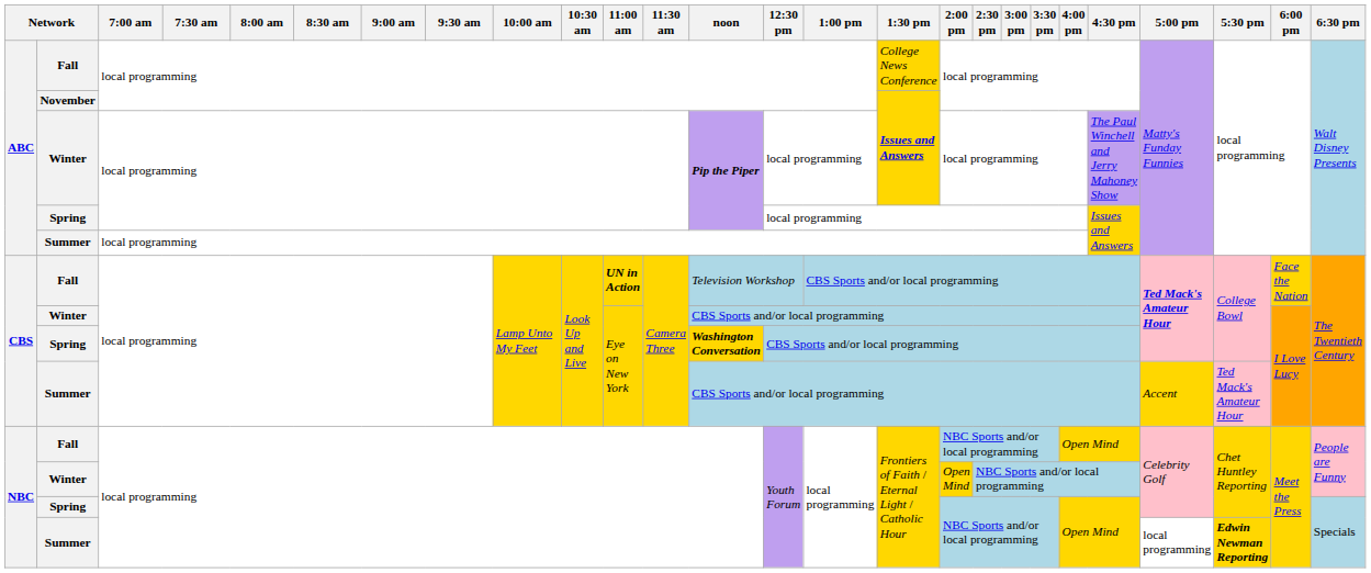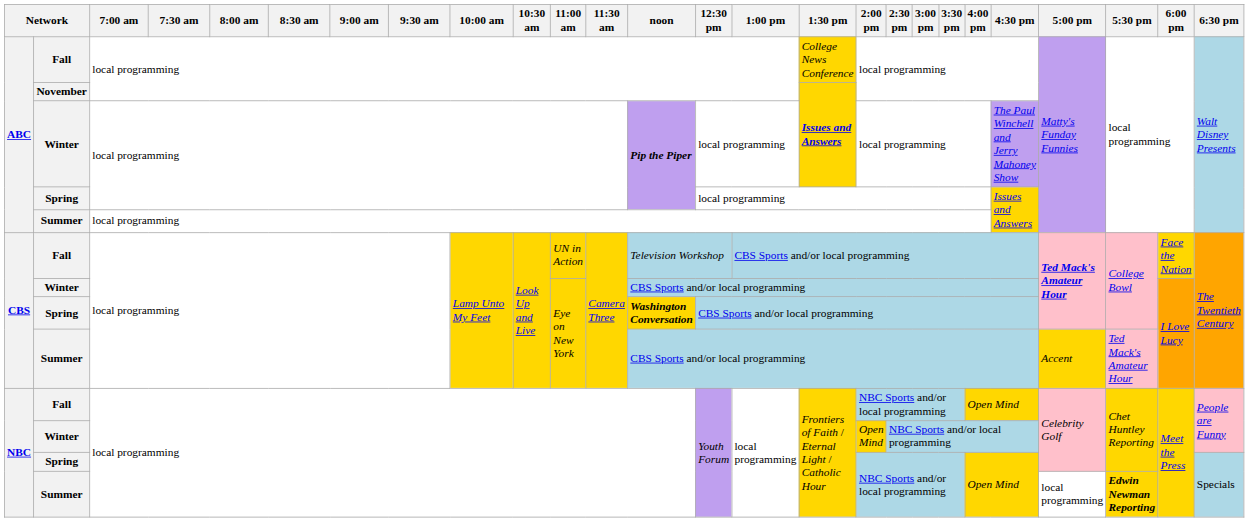CBS / Fall | 11:00 am: bold -> normal
